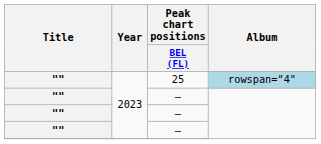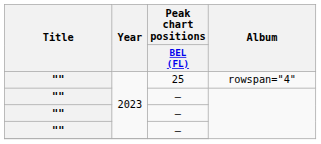25 | Album: lightblue background -> no background
